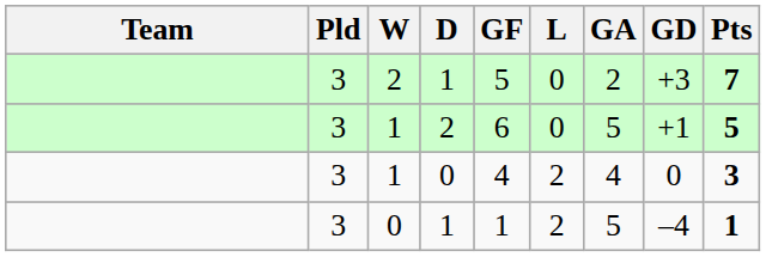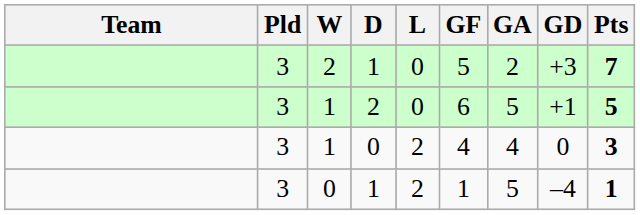columns swapped: L <-> GF
